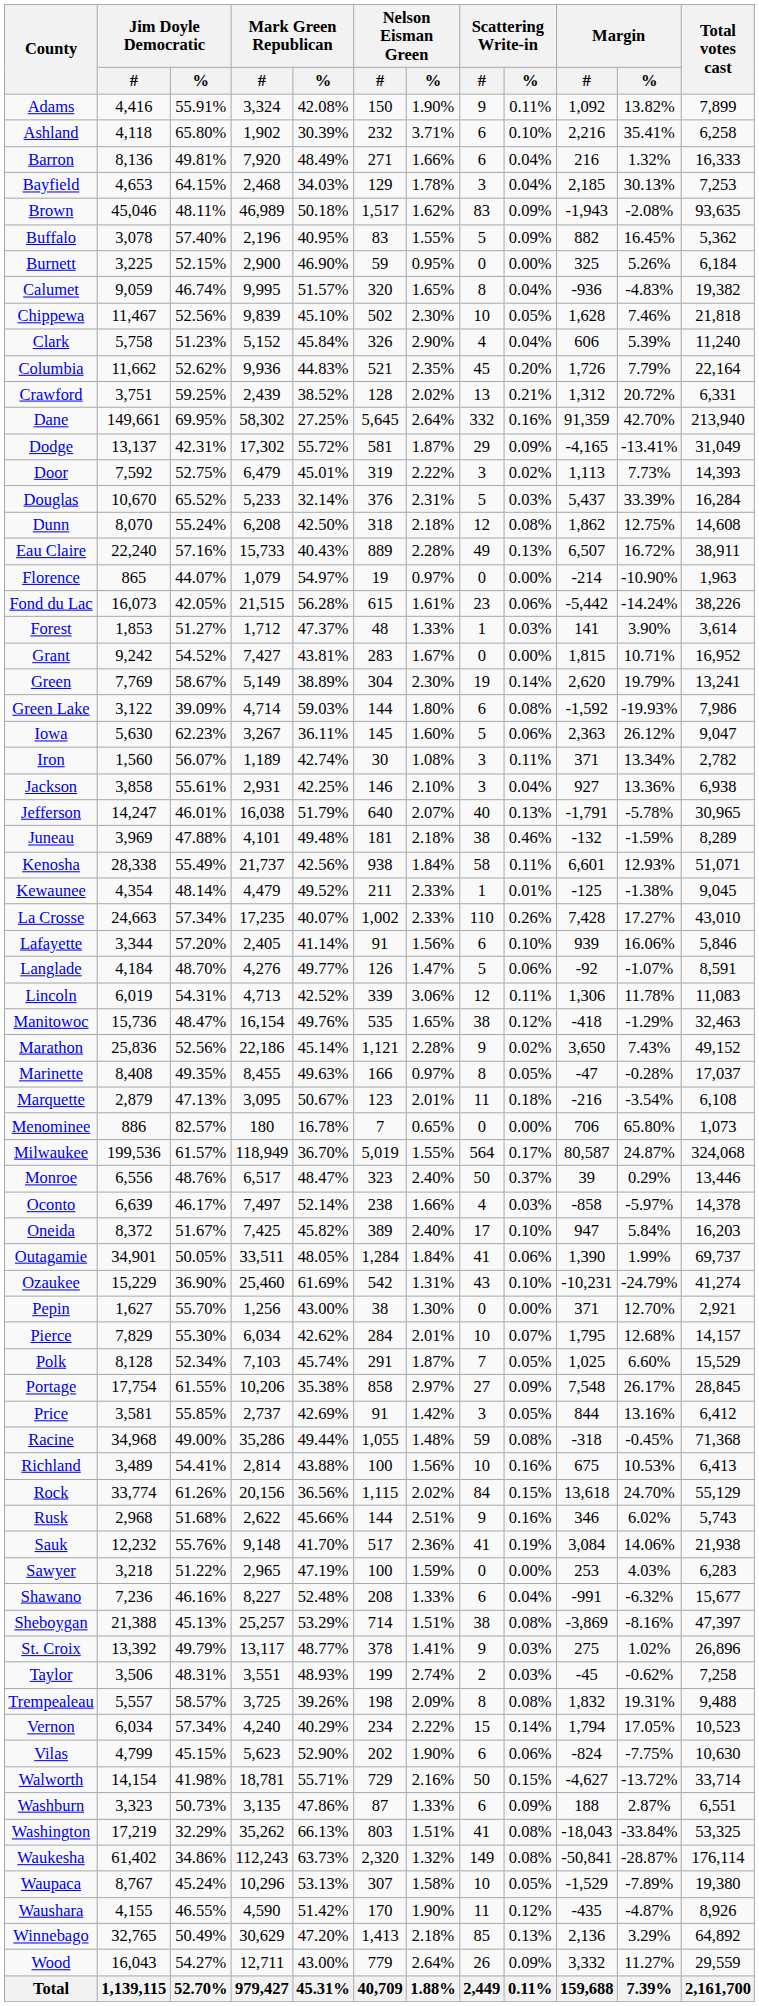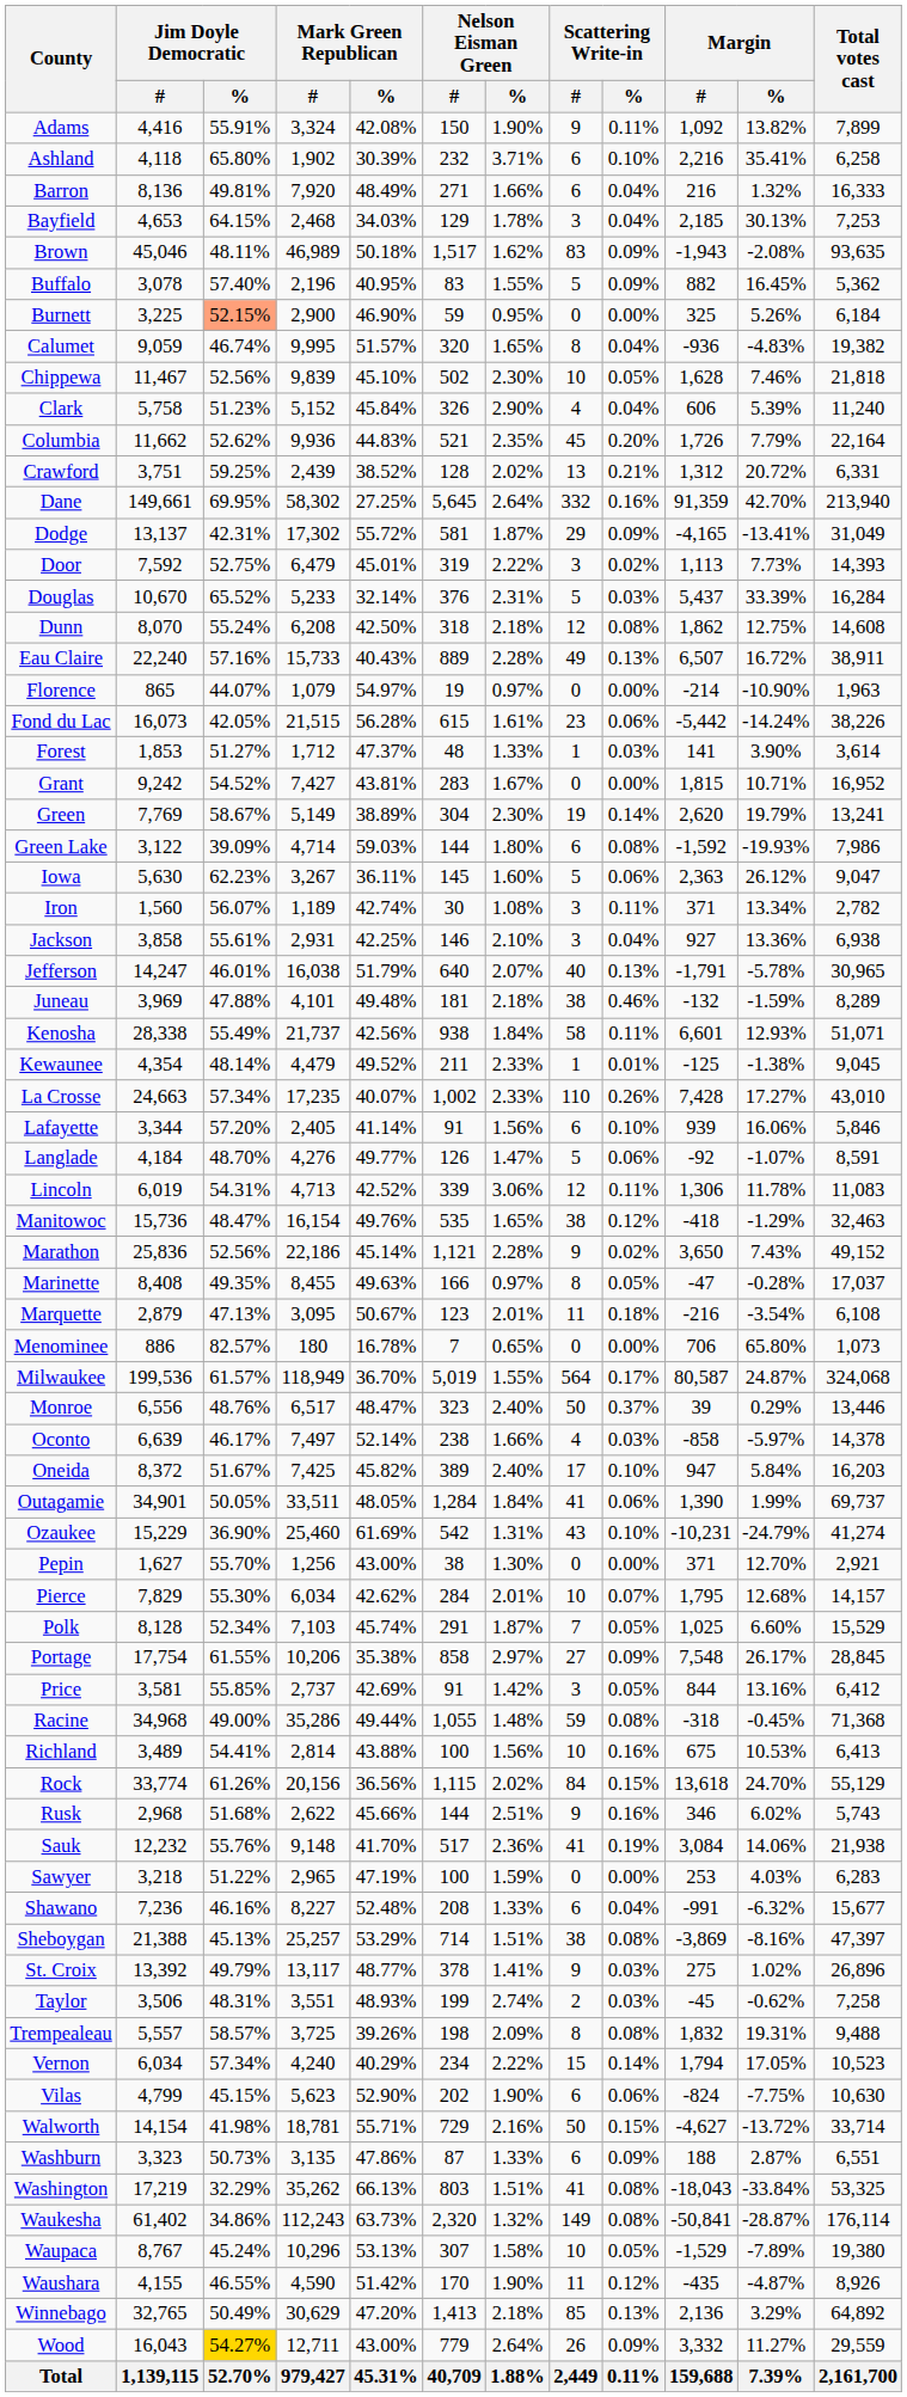Burnett | Jim Doyle Democratic / %: no background -> lightsalmon background
Wood | Jim Doyle Democratic / %: no background -> gold background
